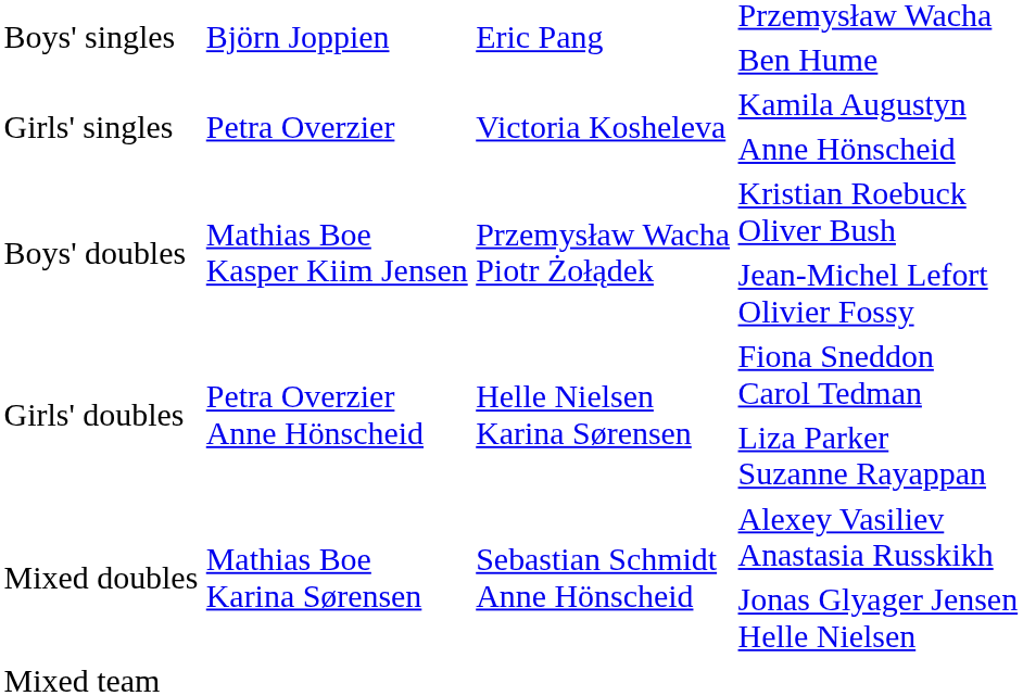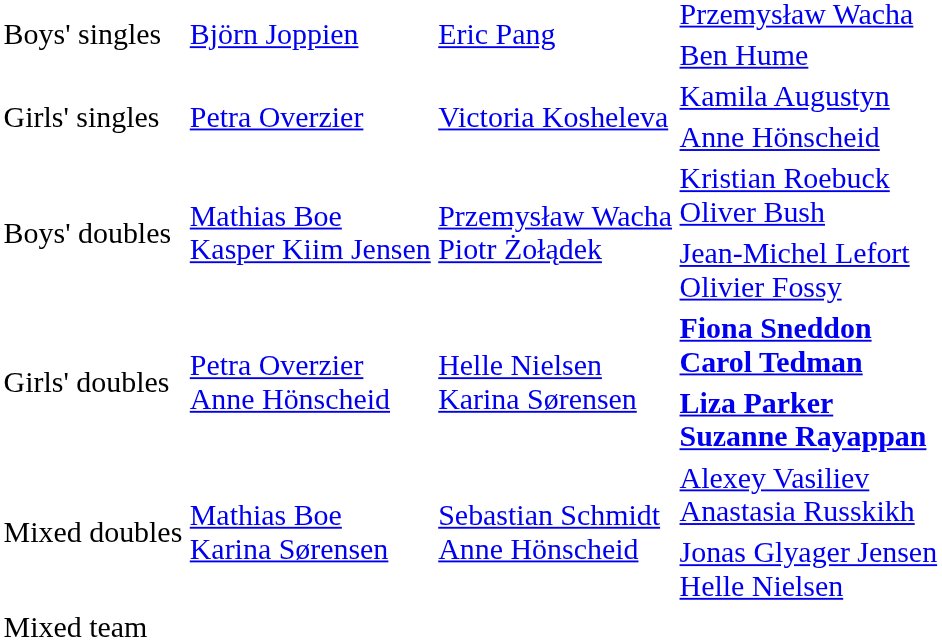Fiona Sneddon Carol Tedman | column 4: normal -> bold
Liza Parker Suzanne Rayappan | column 4: normal -> bold
